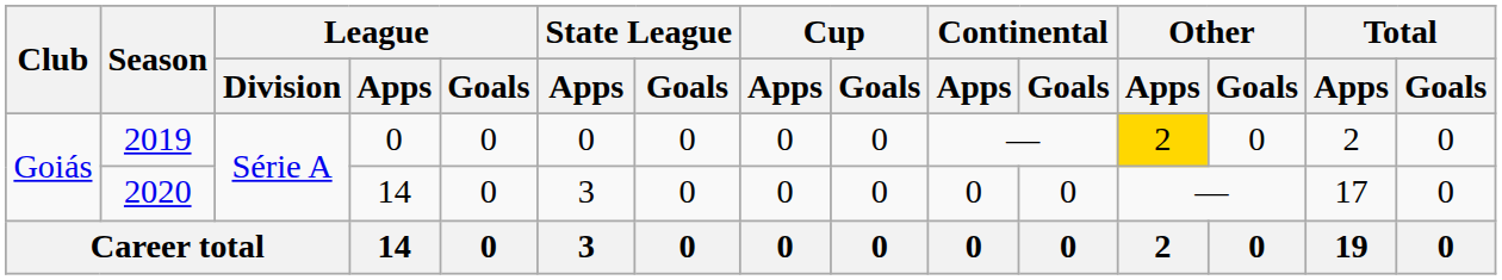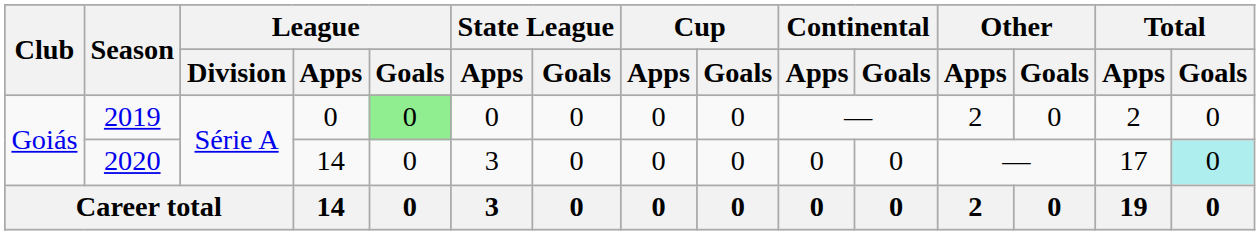2019 | League / Goals: no background -> lightgreen background
2019 | Other / Apps: gold background -> no background
2020 | Total / Goals: no background -> paleturquoise background
